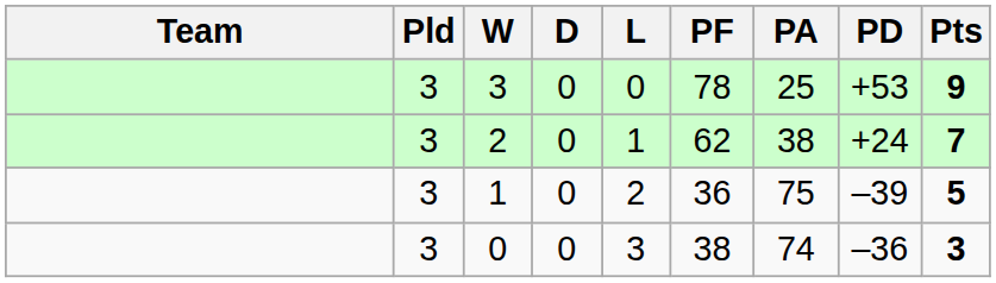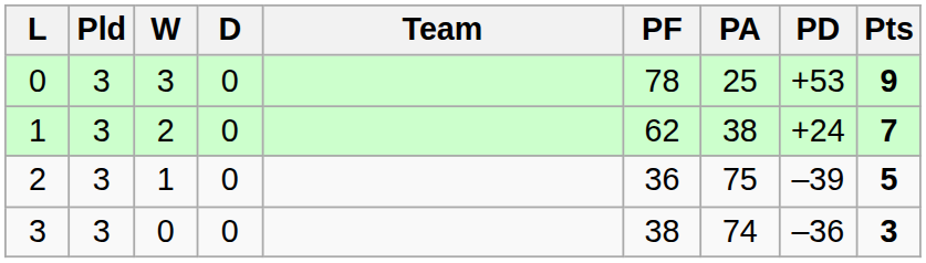columns swapped: Team <-> L
